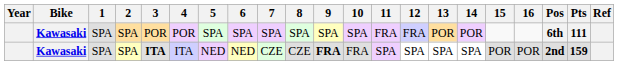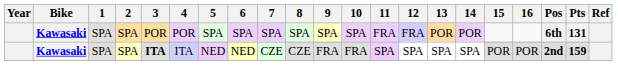row 2 | Pts: 111 -> 131
row 3 | 9: bold -> normal
